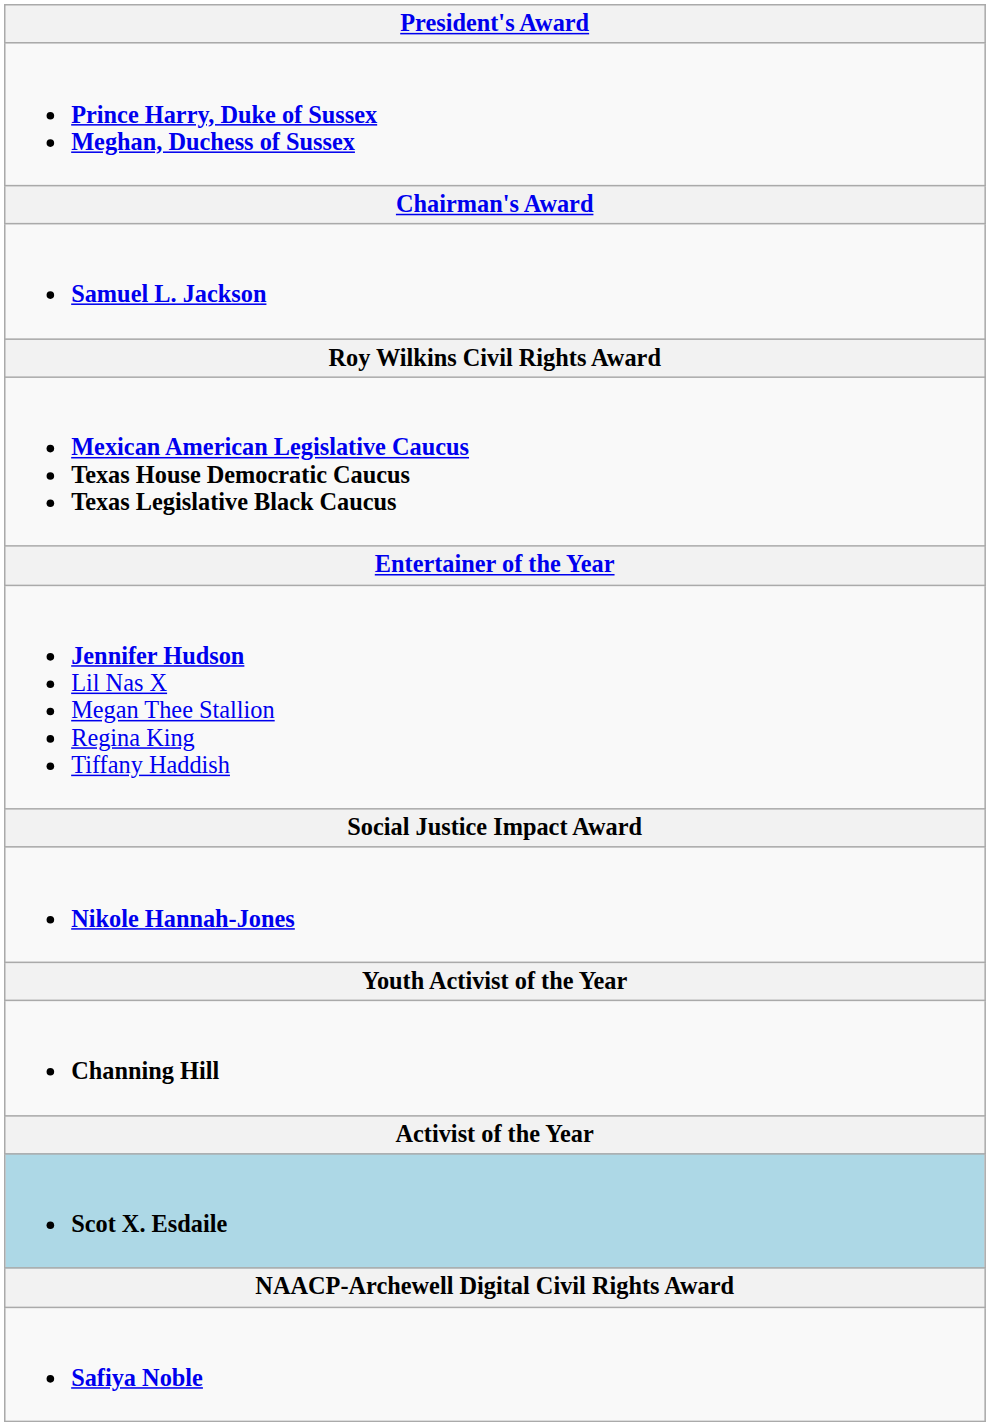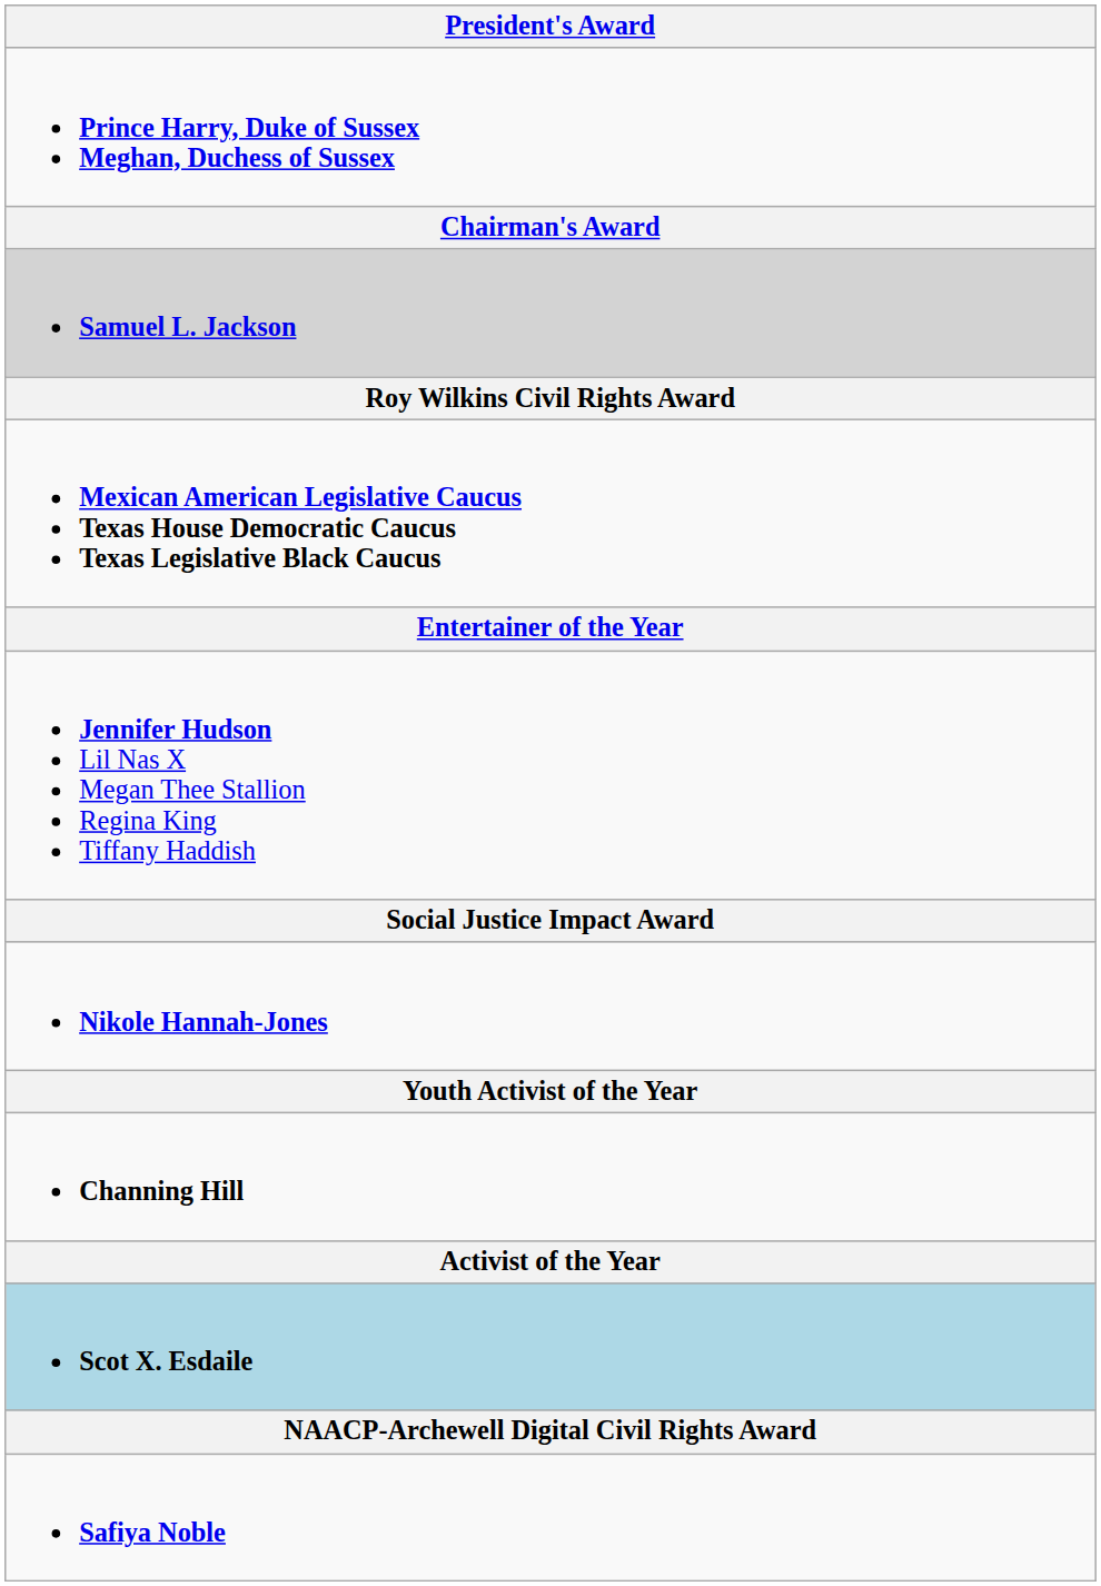row 4 | column 1: no background -> lightgrey background
